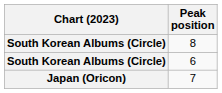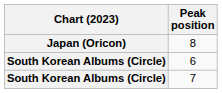row 2 | Chart (2023): South Korean Albums (Circle) -> Japan (Oricon)
row 4 | Chart (2023): Japan (Oricon) -> South Korean Albums (Circle)
